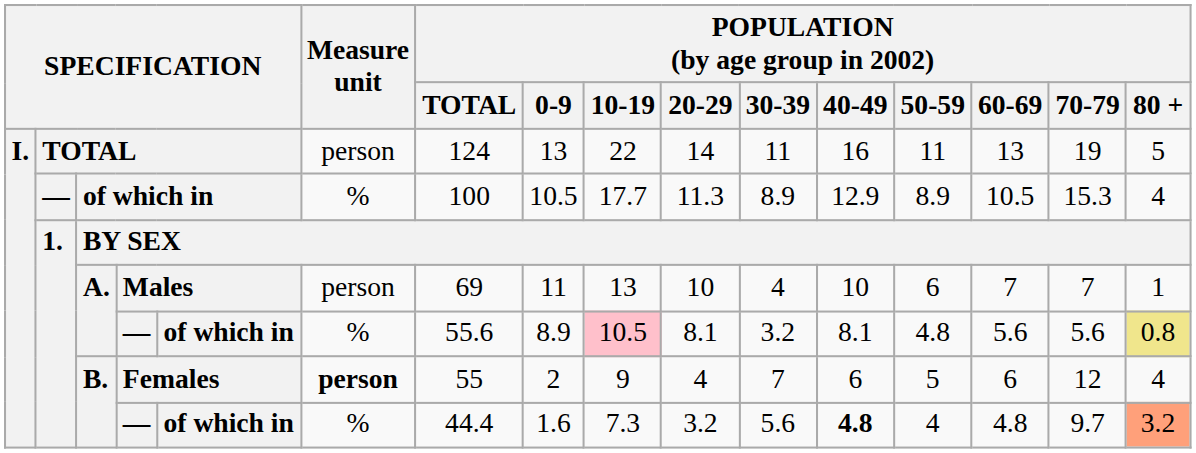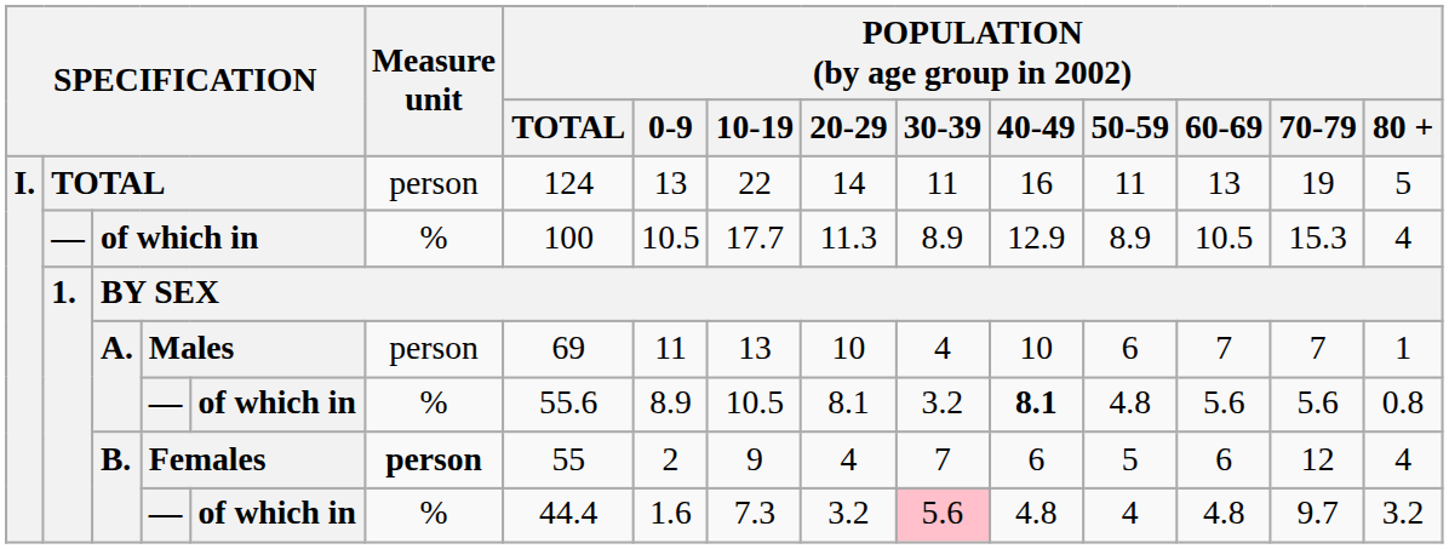A. / — | POPULATION (by age group in 2002) / 10-19: pink background -> no background
A. / — | POPULATION (by age group in 2002) / 40-49: normal -> bold
A. / — | POPULATION (by age group in 2002) / 80 +: khaki background -> no background
B. / — | POPULATION (by age group in 2002) / 30-39: no background -> pink background
B. / — | POPULATION (by age group in 2002) / 40-49: bold -> normal
B. / — | POPULATION (by age group in 2002) / 80 +: lightsalmon background -> no background
